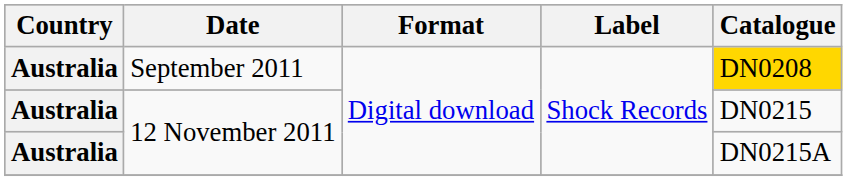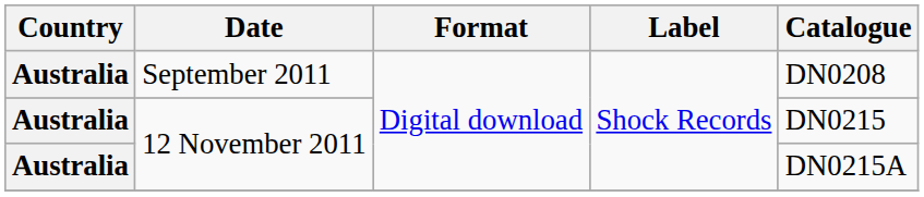September 2011 | Catalogue: gold background -> no background
